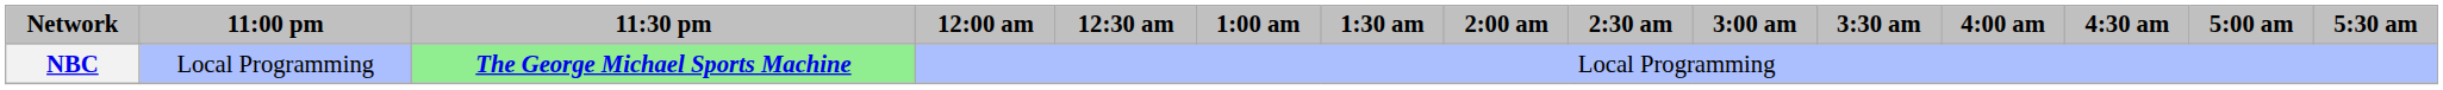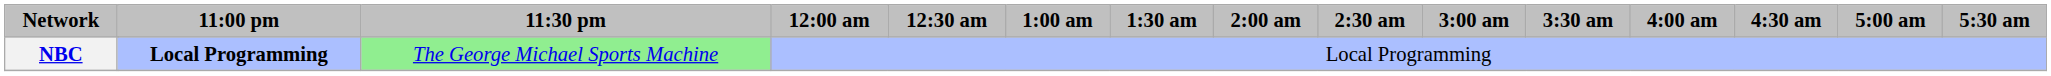NBC | 11:00 pm: normal -> bold
NBC | 11:30 pm: bold -> normal
